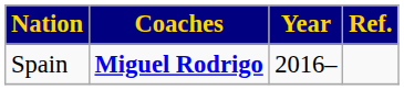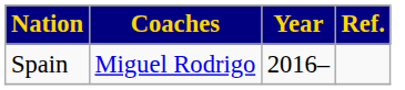Spain | Coaches: bold -> normal
